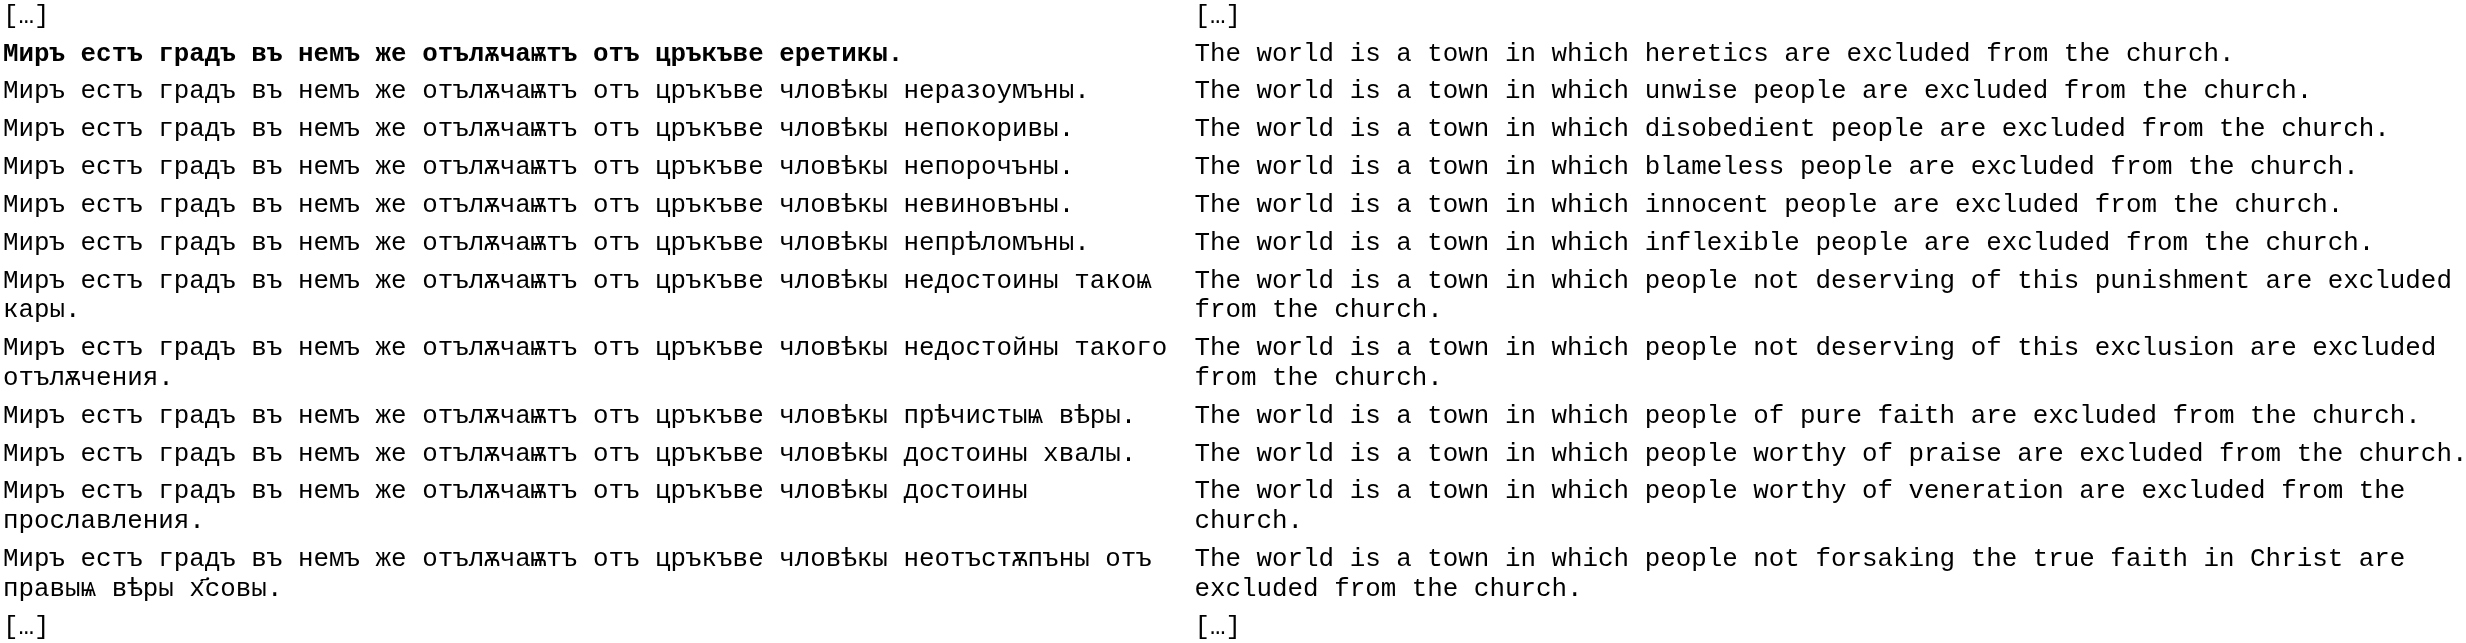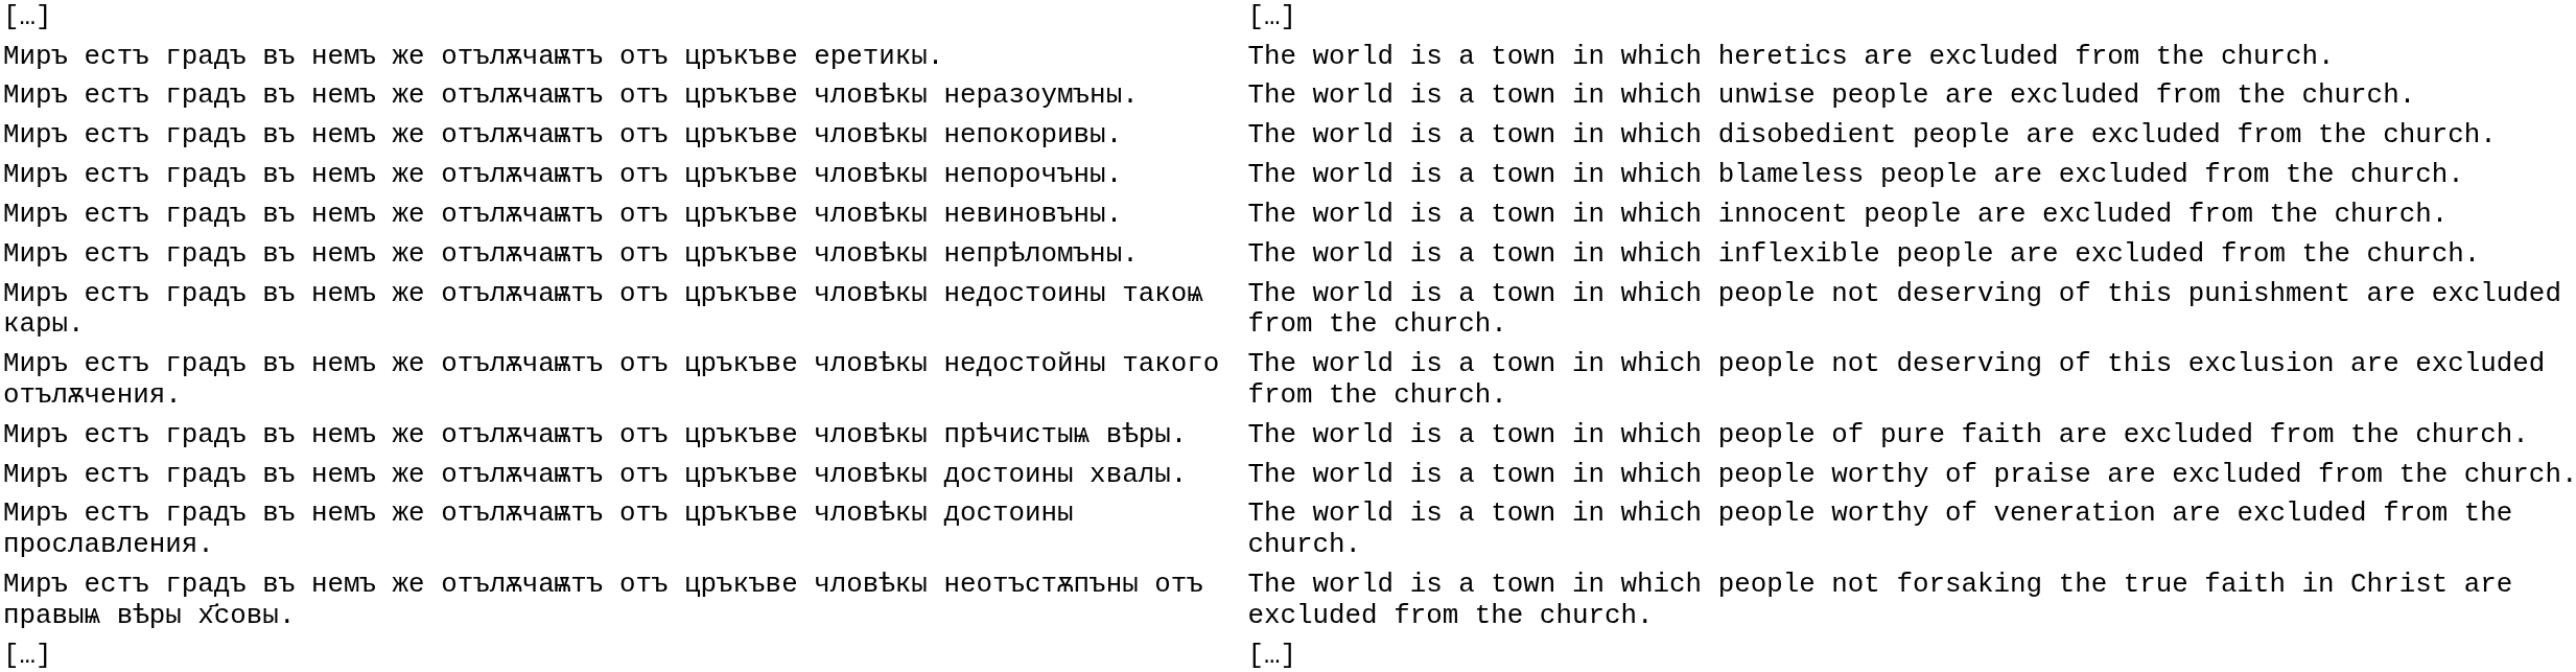row 2 | column 1: bold -> normal
